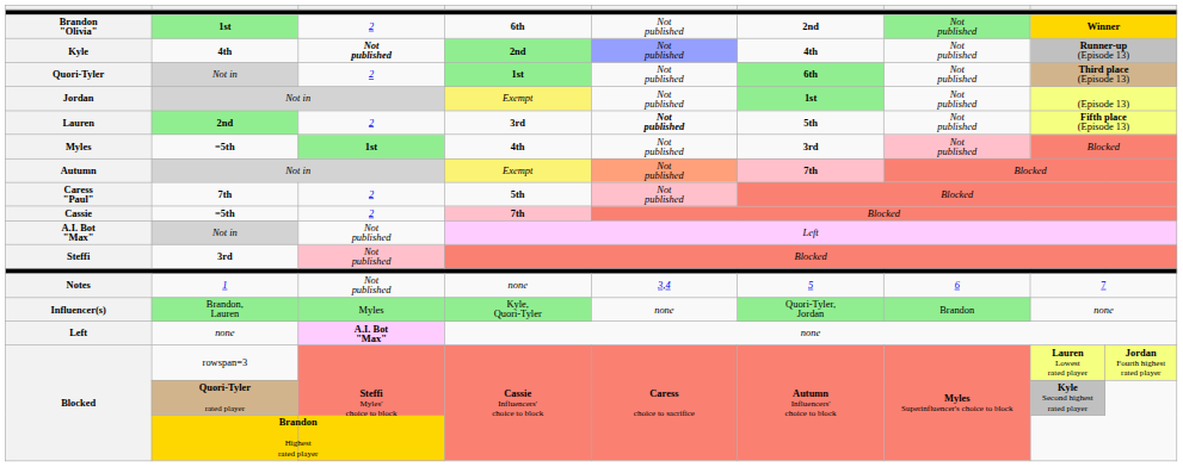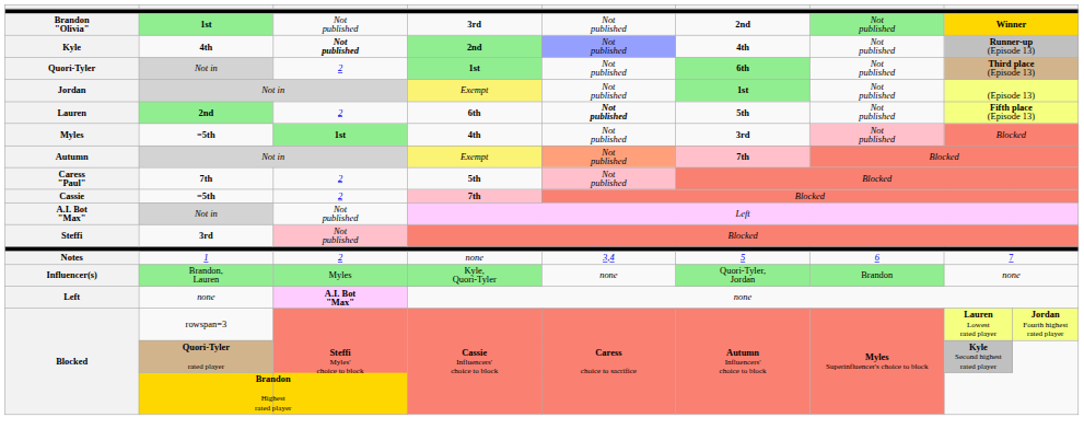Brandon "Olivia" | column 3: 2 -> Not published
Brandon "Olivia" | column 4: 6th -> 3rd
Lauren | column 4: 3rd -> 6th
Notes | column 3: Not published -> 2
